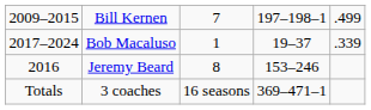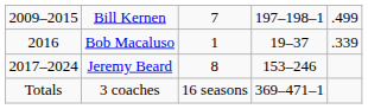Bob Macaluso | column 1: 2017–2024 -> 2016
Jeremy Beard | column 1: 2016 -> 2017–2024
